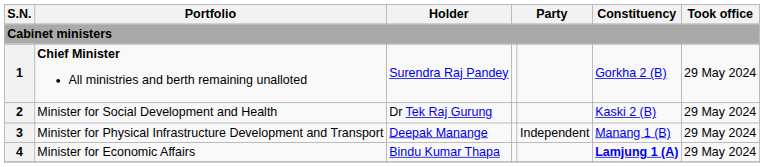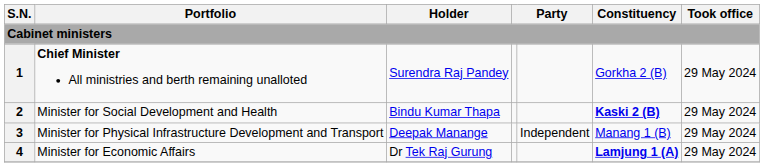Minister for Social Development and Health | Holder: Dr Tek Raj Gurung -> Bindu Kumar Thapa
Minister for Social Development and Health | Constituency: normal -> bold
Minister for Economic Affairs | Holder: Bindu Kumar Thapa -> Dr Tek Raj Gurung
